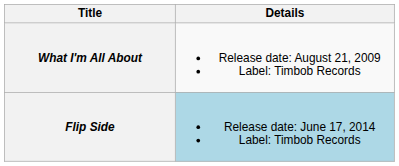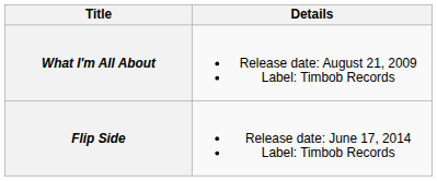Flip Side | Details: lightblue background -> no background
